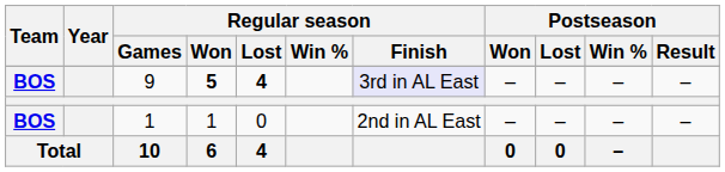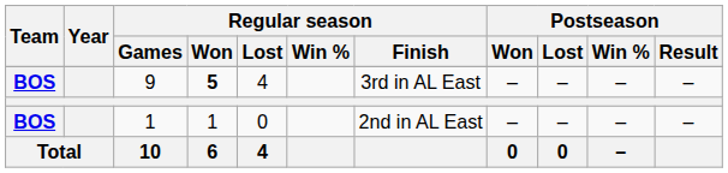9 | Regular season / Lost: bold -> normal
9 | Regular season / Finish: lavender background -> no background
